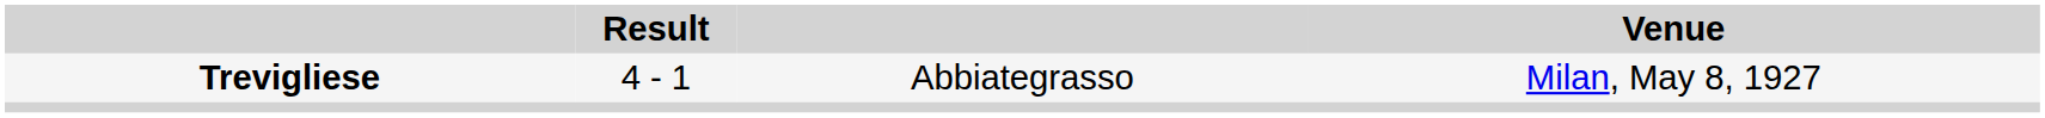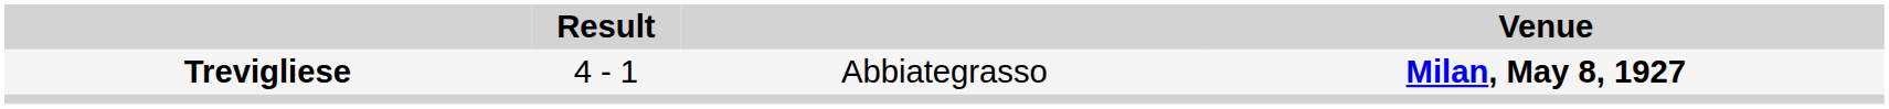Trevigliese | Venue: normal -> bold
